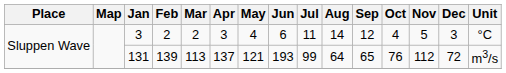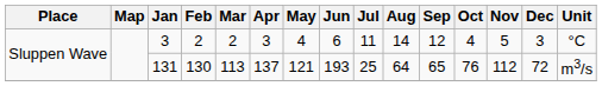131 | Feb: 139 -> 130
131 | Jul: 99 -> 25
